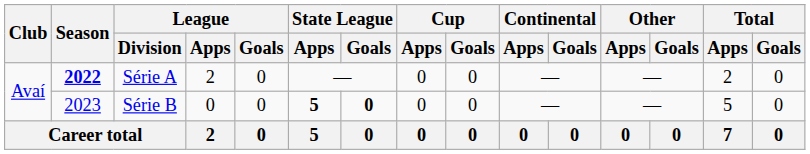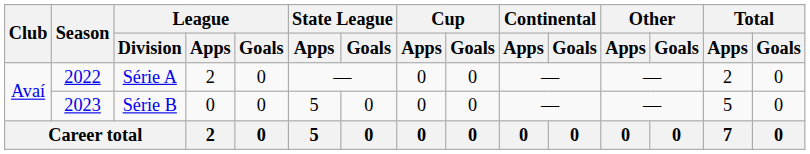Série A | Season: bold -> normal
Série B | State League / Apps: bold -> normal
Série B | State League / Goals: bold -> normal
